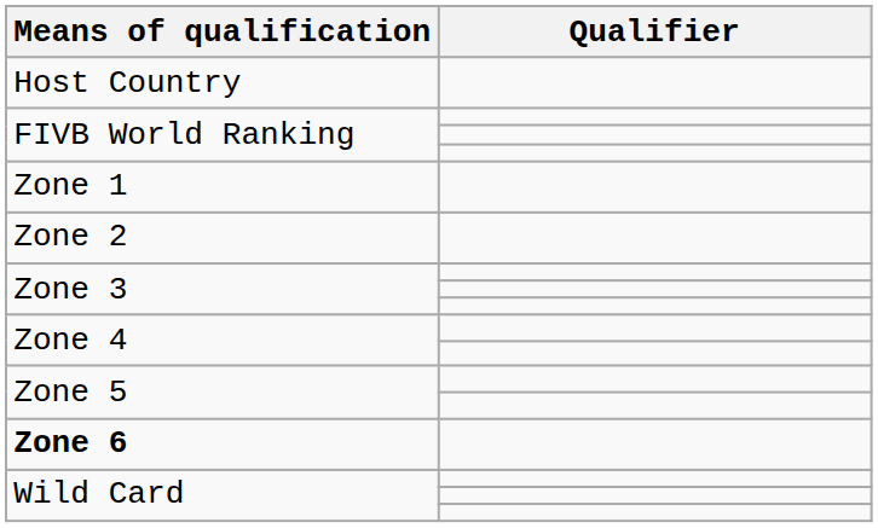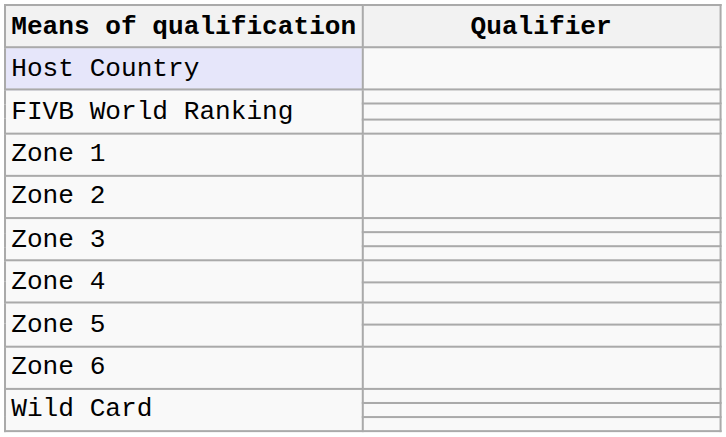row 2 | Means of qualification: no background -> lavender background
row 15 | Means of qualification: bold -> normal
